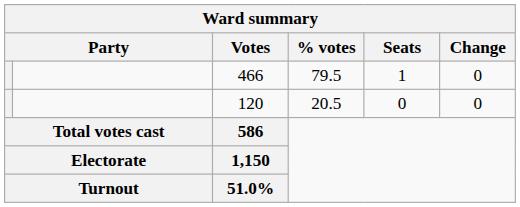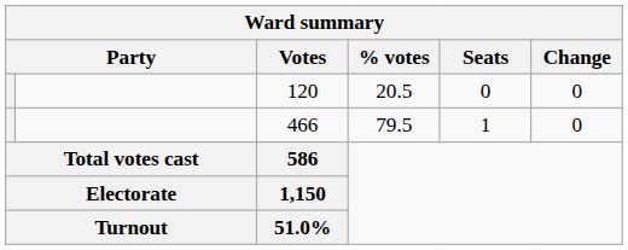rows swapped: 466 <-> 120
